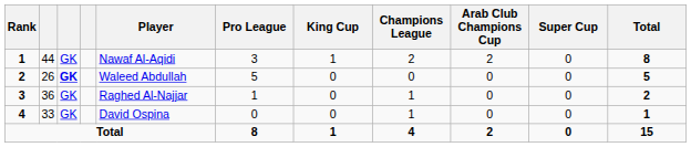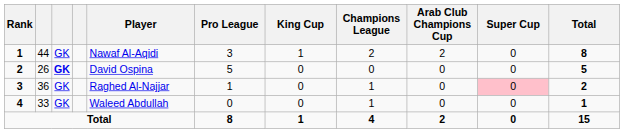row 3 | Player: Waleed Abdullah -> David Ospina
row 4 | Super Cup: no background -> pink background
row 5 | Player: David Ospina -> Waleed Abdullah
